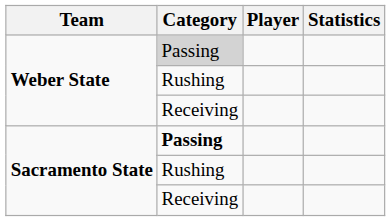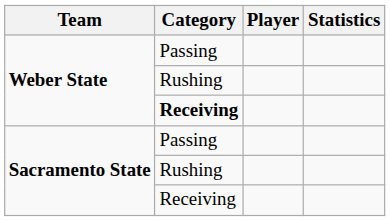Weber State / Passing | Category: lightgrey background -> no background
Weber State / Receiving | Category: normal -> bold
Sacramento State / Passing | Category: bold -> normal
